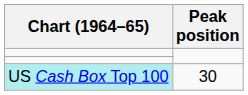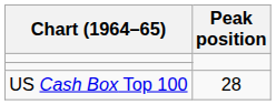row 4 | Chart (1964–65): paleturquoise background -> no background
row 4 | Peak position: 30 -> 28
